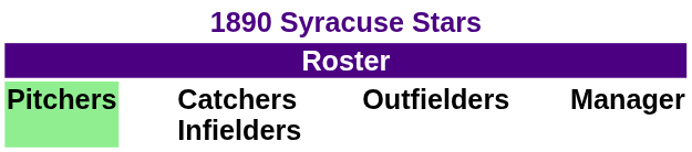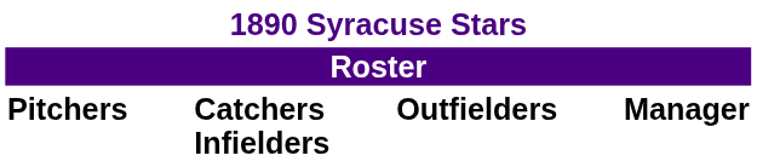Pitchers | column 1: lightgreen background -> no background
